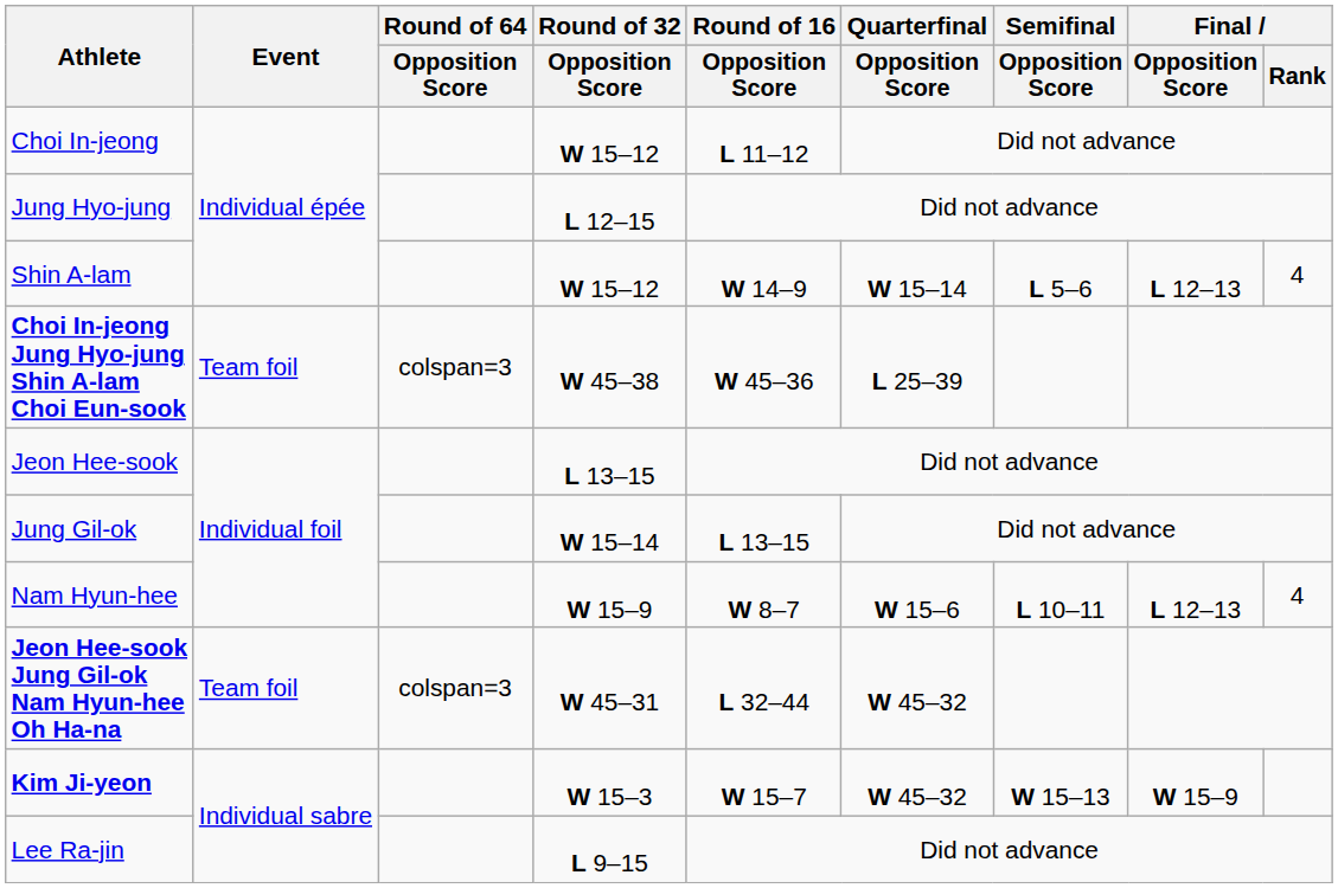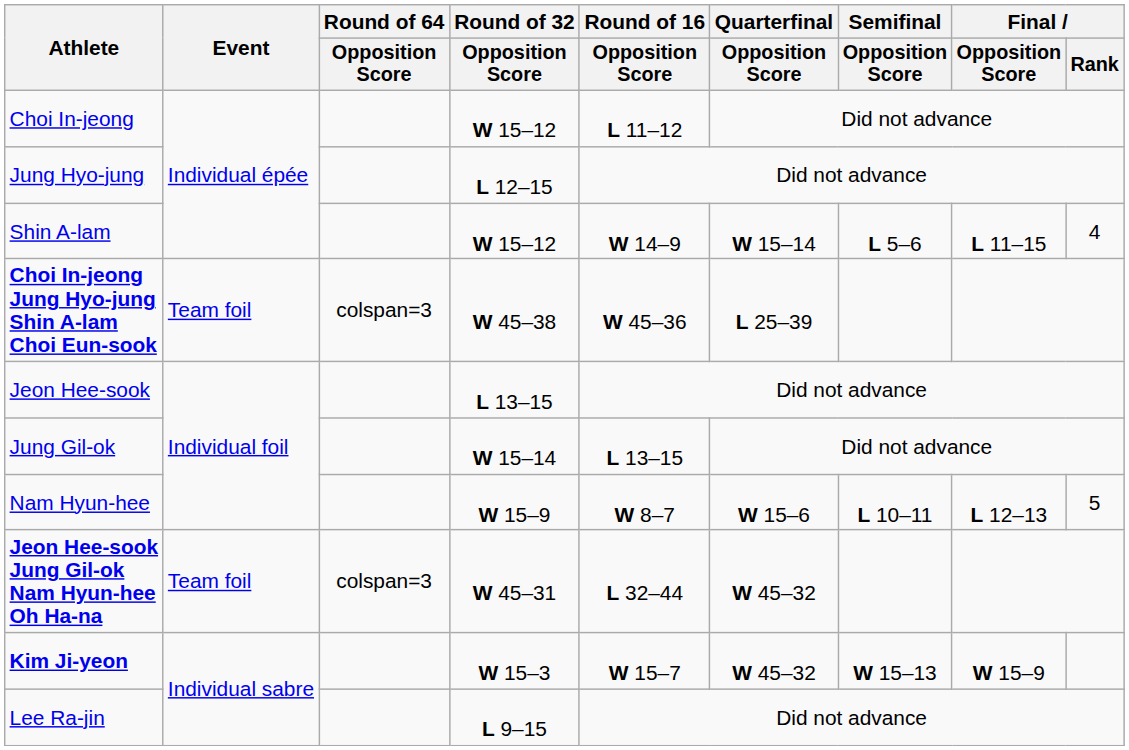Shin A-lam | Final / Opposition Score: L 12–13 -> L 11–15
Nam Hyun-hee | Final / Rank: 4 -> 5
